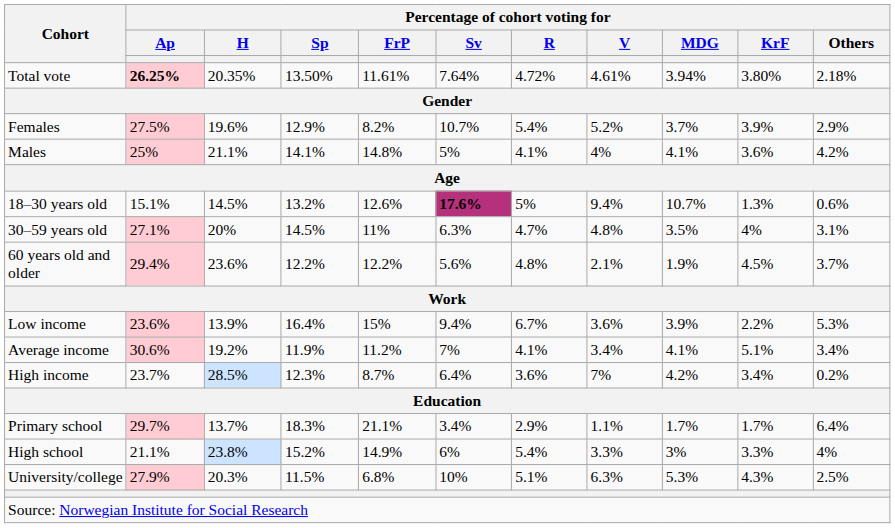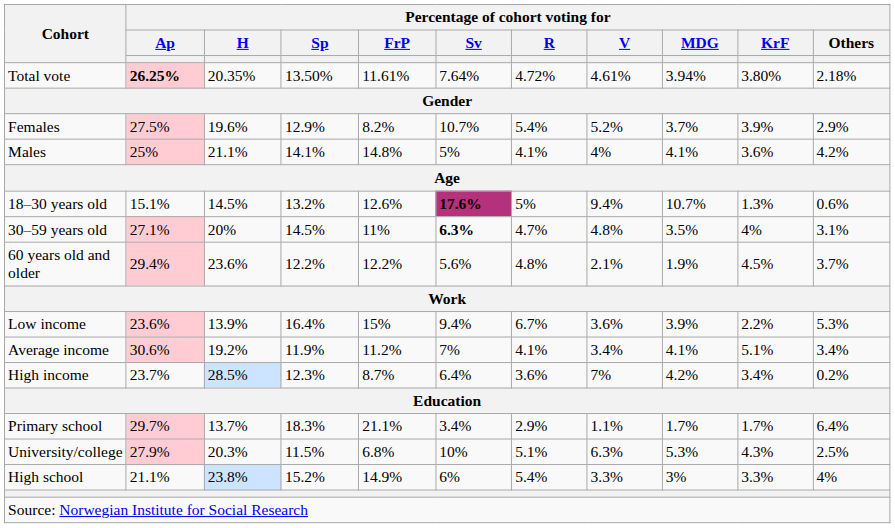30–59 years old | Percentage of cohort voting for / Sv: normal -> bold
rows swapped: High school <-> University/college
